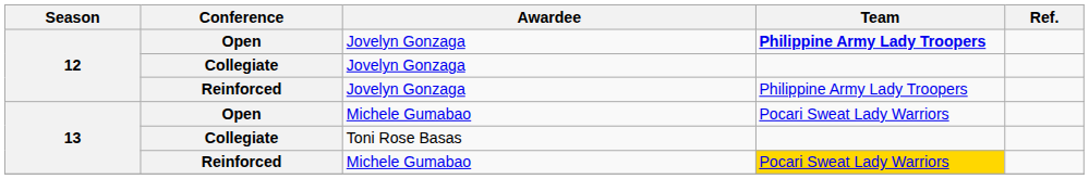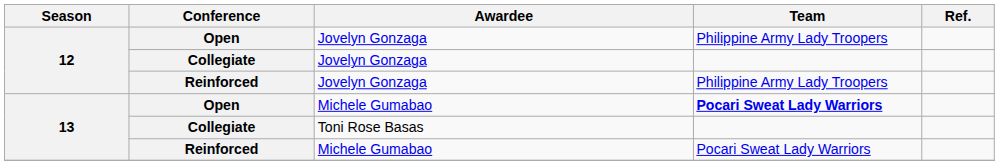Open / Jovelyn Gonzaga | Team: bold -> normal
Open / Michele Gumabao | Team: normal -> bold
Reinforced / Michele Gumabao | Team: gold background -> no background
